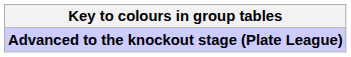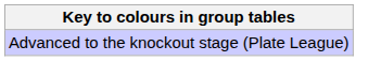row 2 | column 1: bold -> normal
